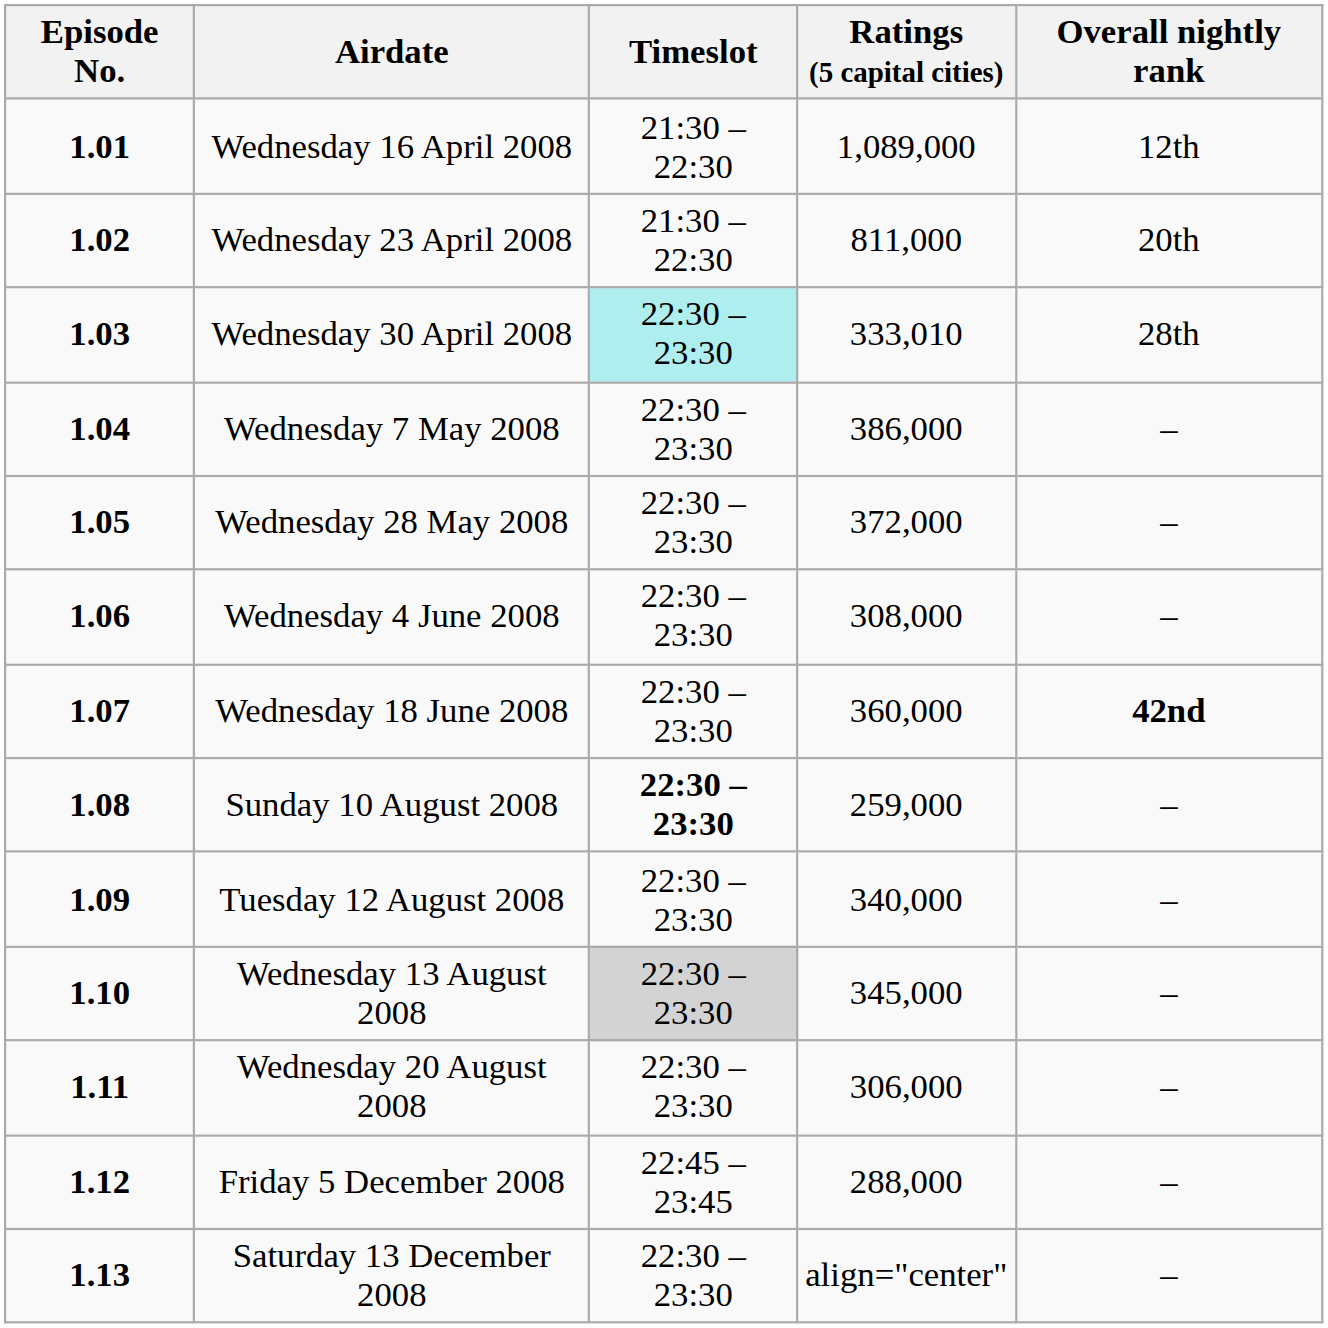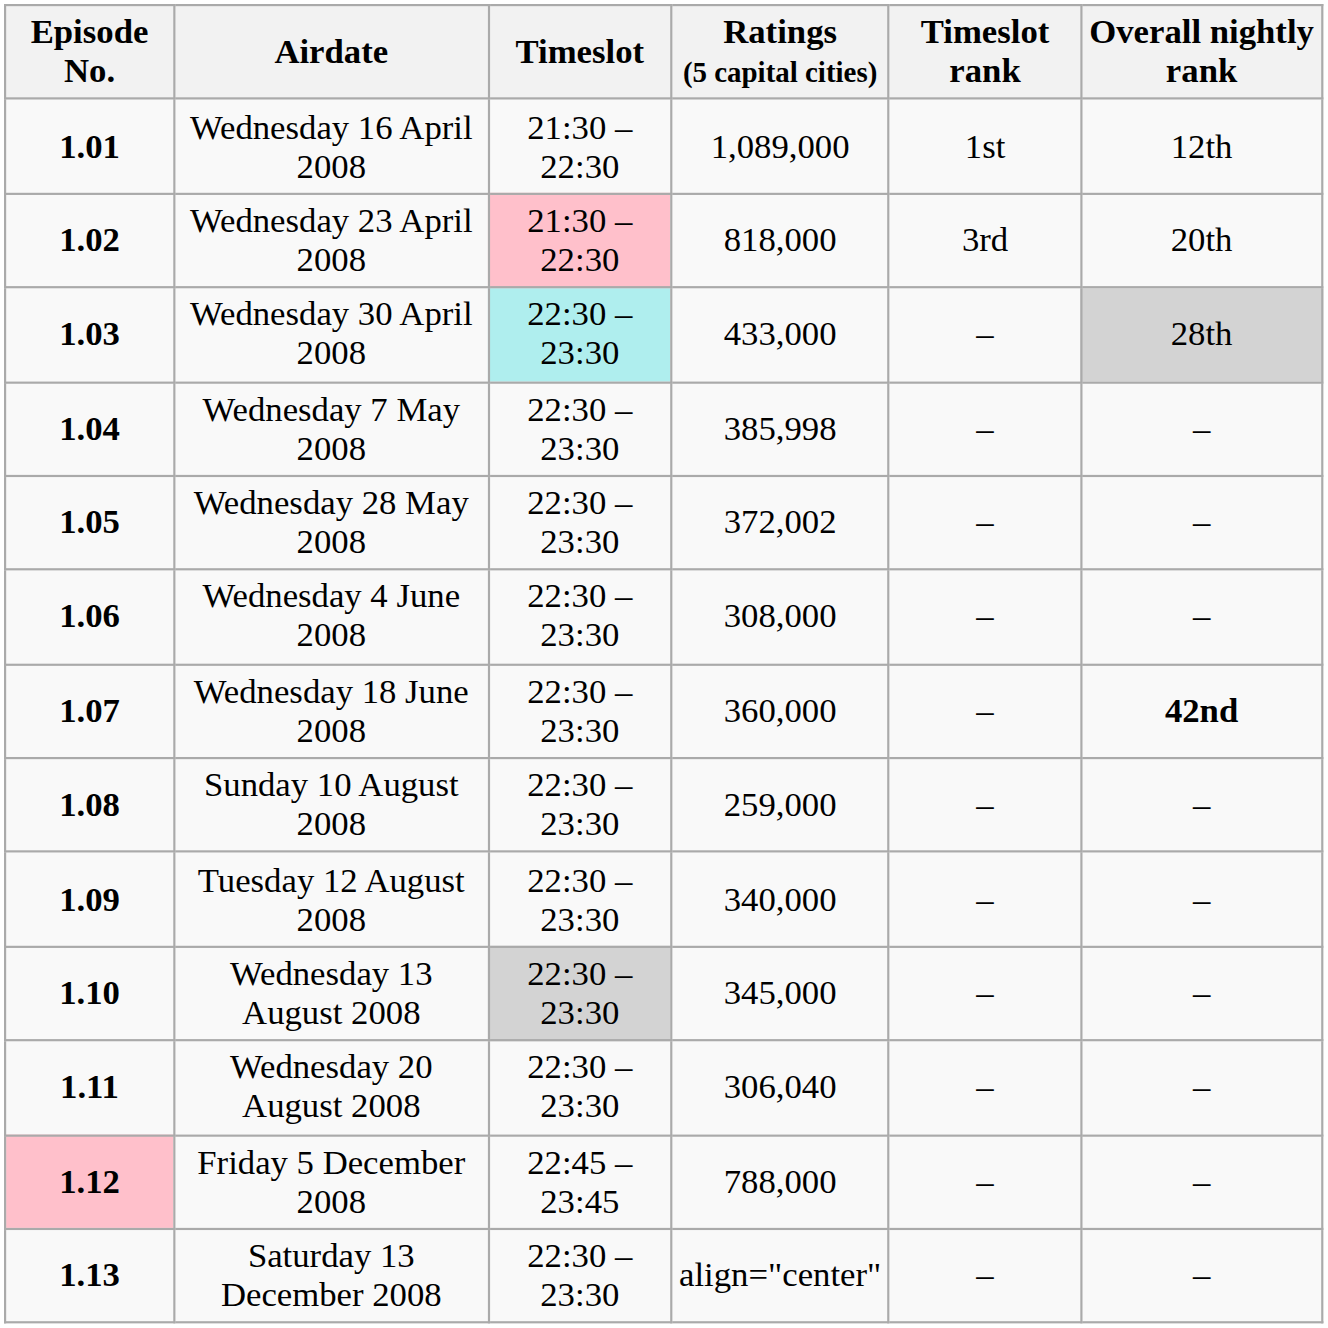+ column: Timeslot rank | 1st | 3rd | – | – | – | – | – | – | – | – | – | – | –
Wednesday 23 April 2008 | Timeslot: no background -> pink background
Wednesday 23 April 2008 | Ratings (5 capital cities): 811,000 -> 818,000
Wednesday 30 April 2008 | Ratings (5 capital cities): 333,010 -> 433,000
Wednesday 30 April 2008 | Overall nightly rank: no background -> lightgrey background
Wednesday 7 May 2008 | Ratings (5 capital cities): 386,000 -> 385,998
Wednesday 28 May 2008 | Ratings (5 capital cities): 372,000 -> 372,002
Sunday 10 August 2008 | Timeslot: bold -> normal
Wednesday 20 August 2008 | Ratings (5 capital cities): 306,000 -> 306,040
Friday 5 December 2008 | Episode No.: no background -> pink background
Friday 5 December 2008 | Ratings (5 capital cities): 288,000 -> 788,000
